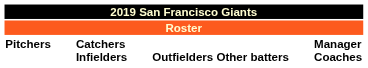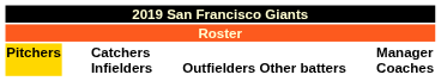Pitchers | column 1: no background -> gold background
